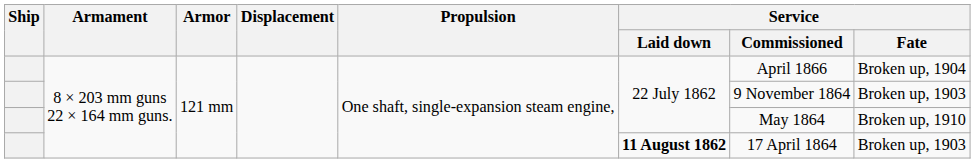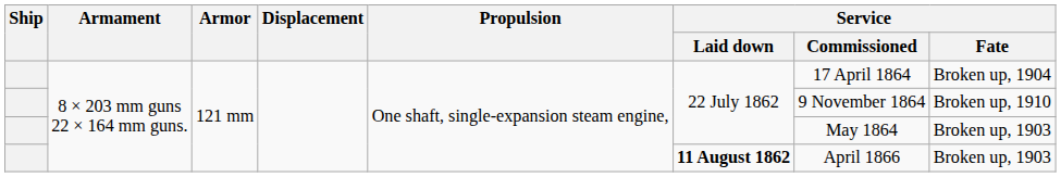row 3 | Service / Commissioned: April 1866 -> 17 April 1864
row 4 | Service / Fate: Broken up, 1903 -> Broken up, 1910
row 5 | Service / Fate: Broken up, 1910 -> Broken up, 1903
row 6 | Service / Commissioned: 17 April 1864 -> April 1866
